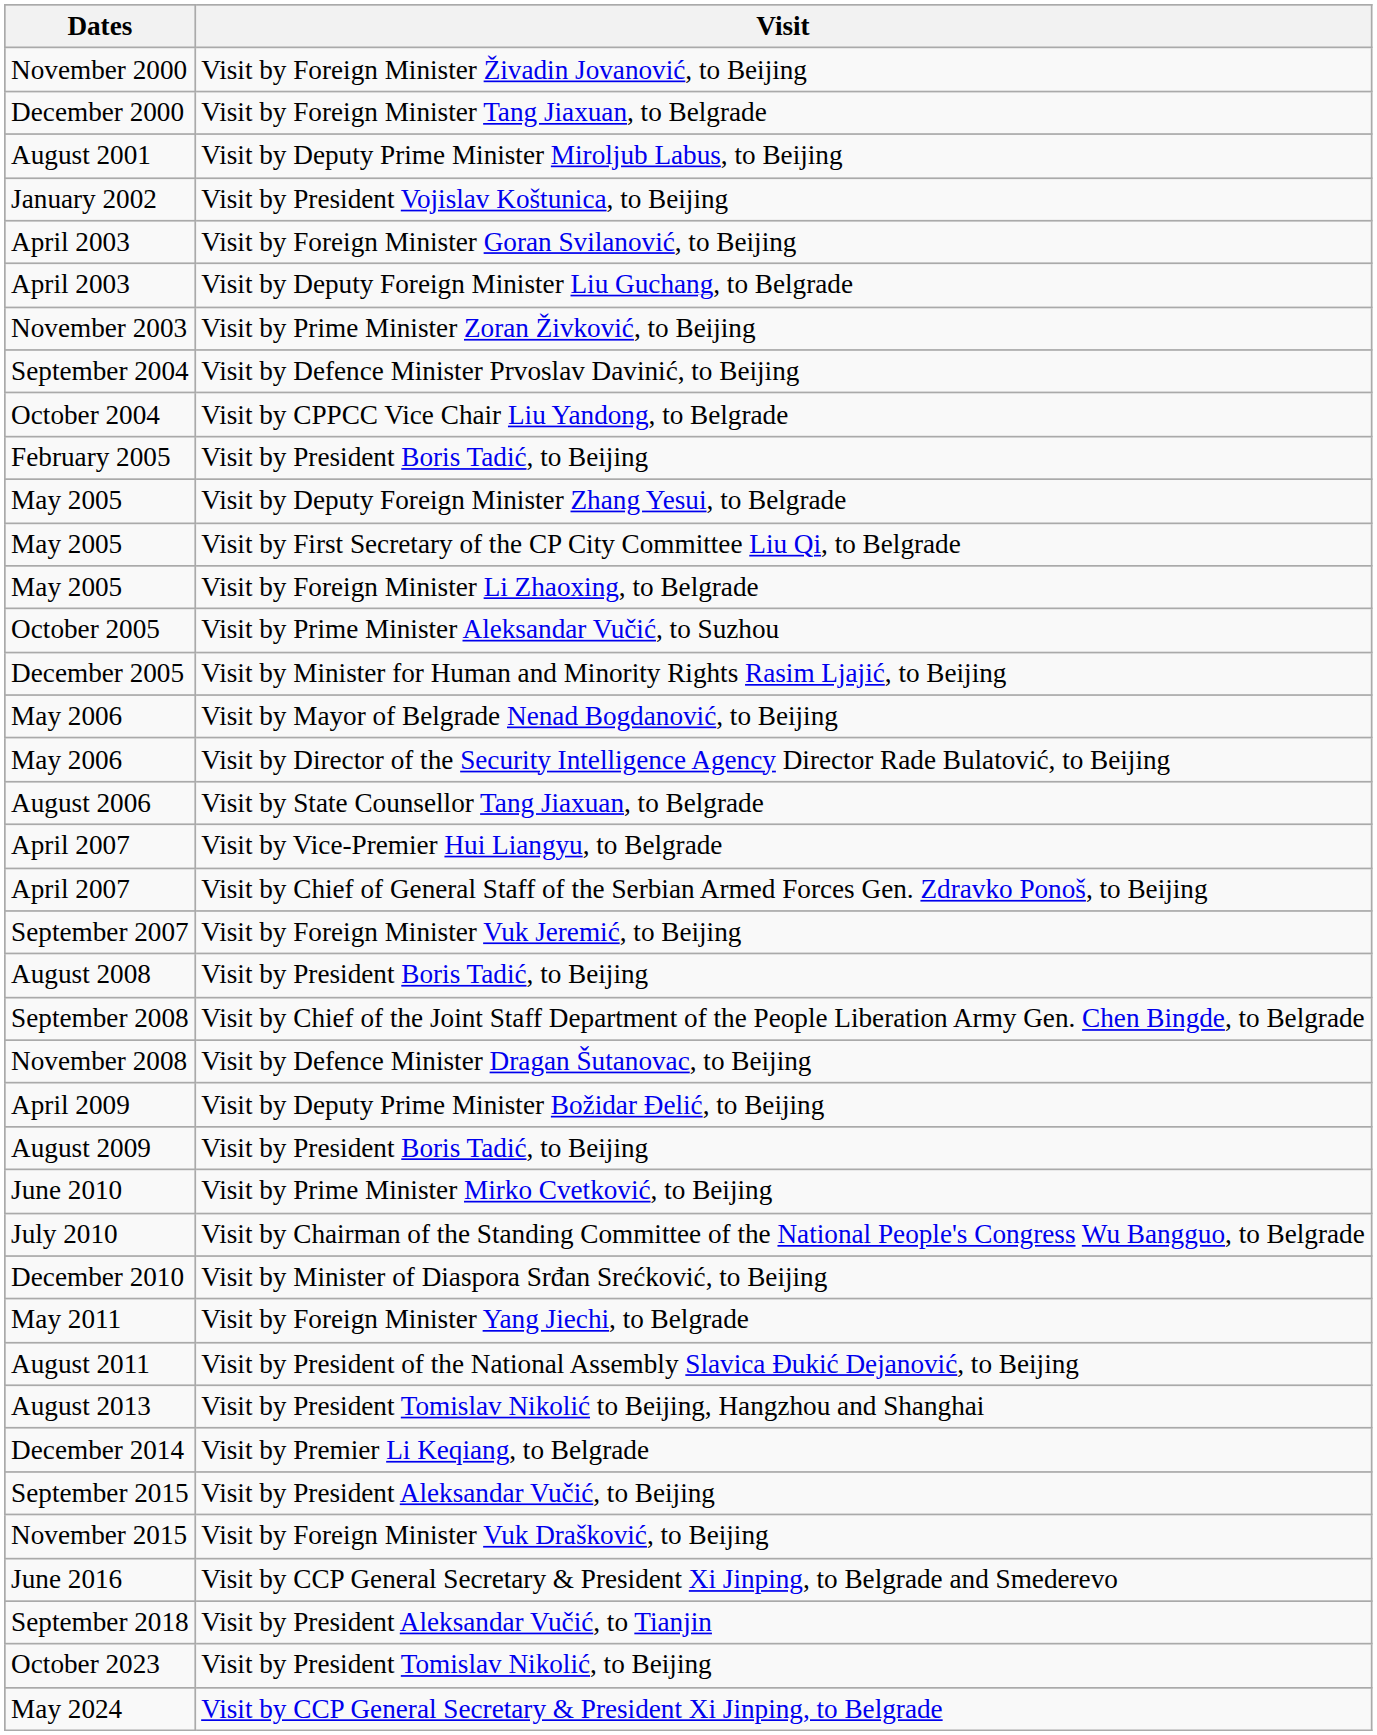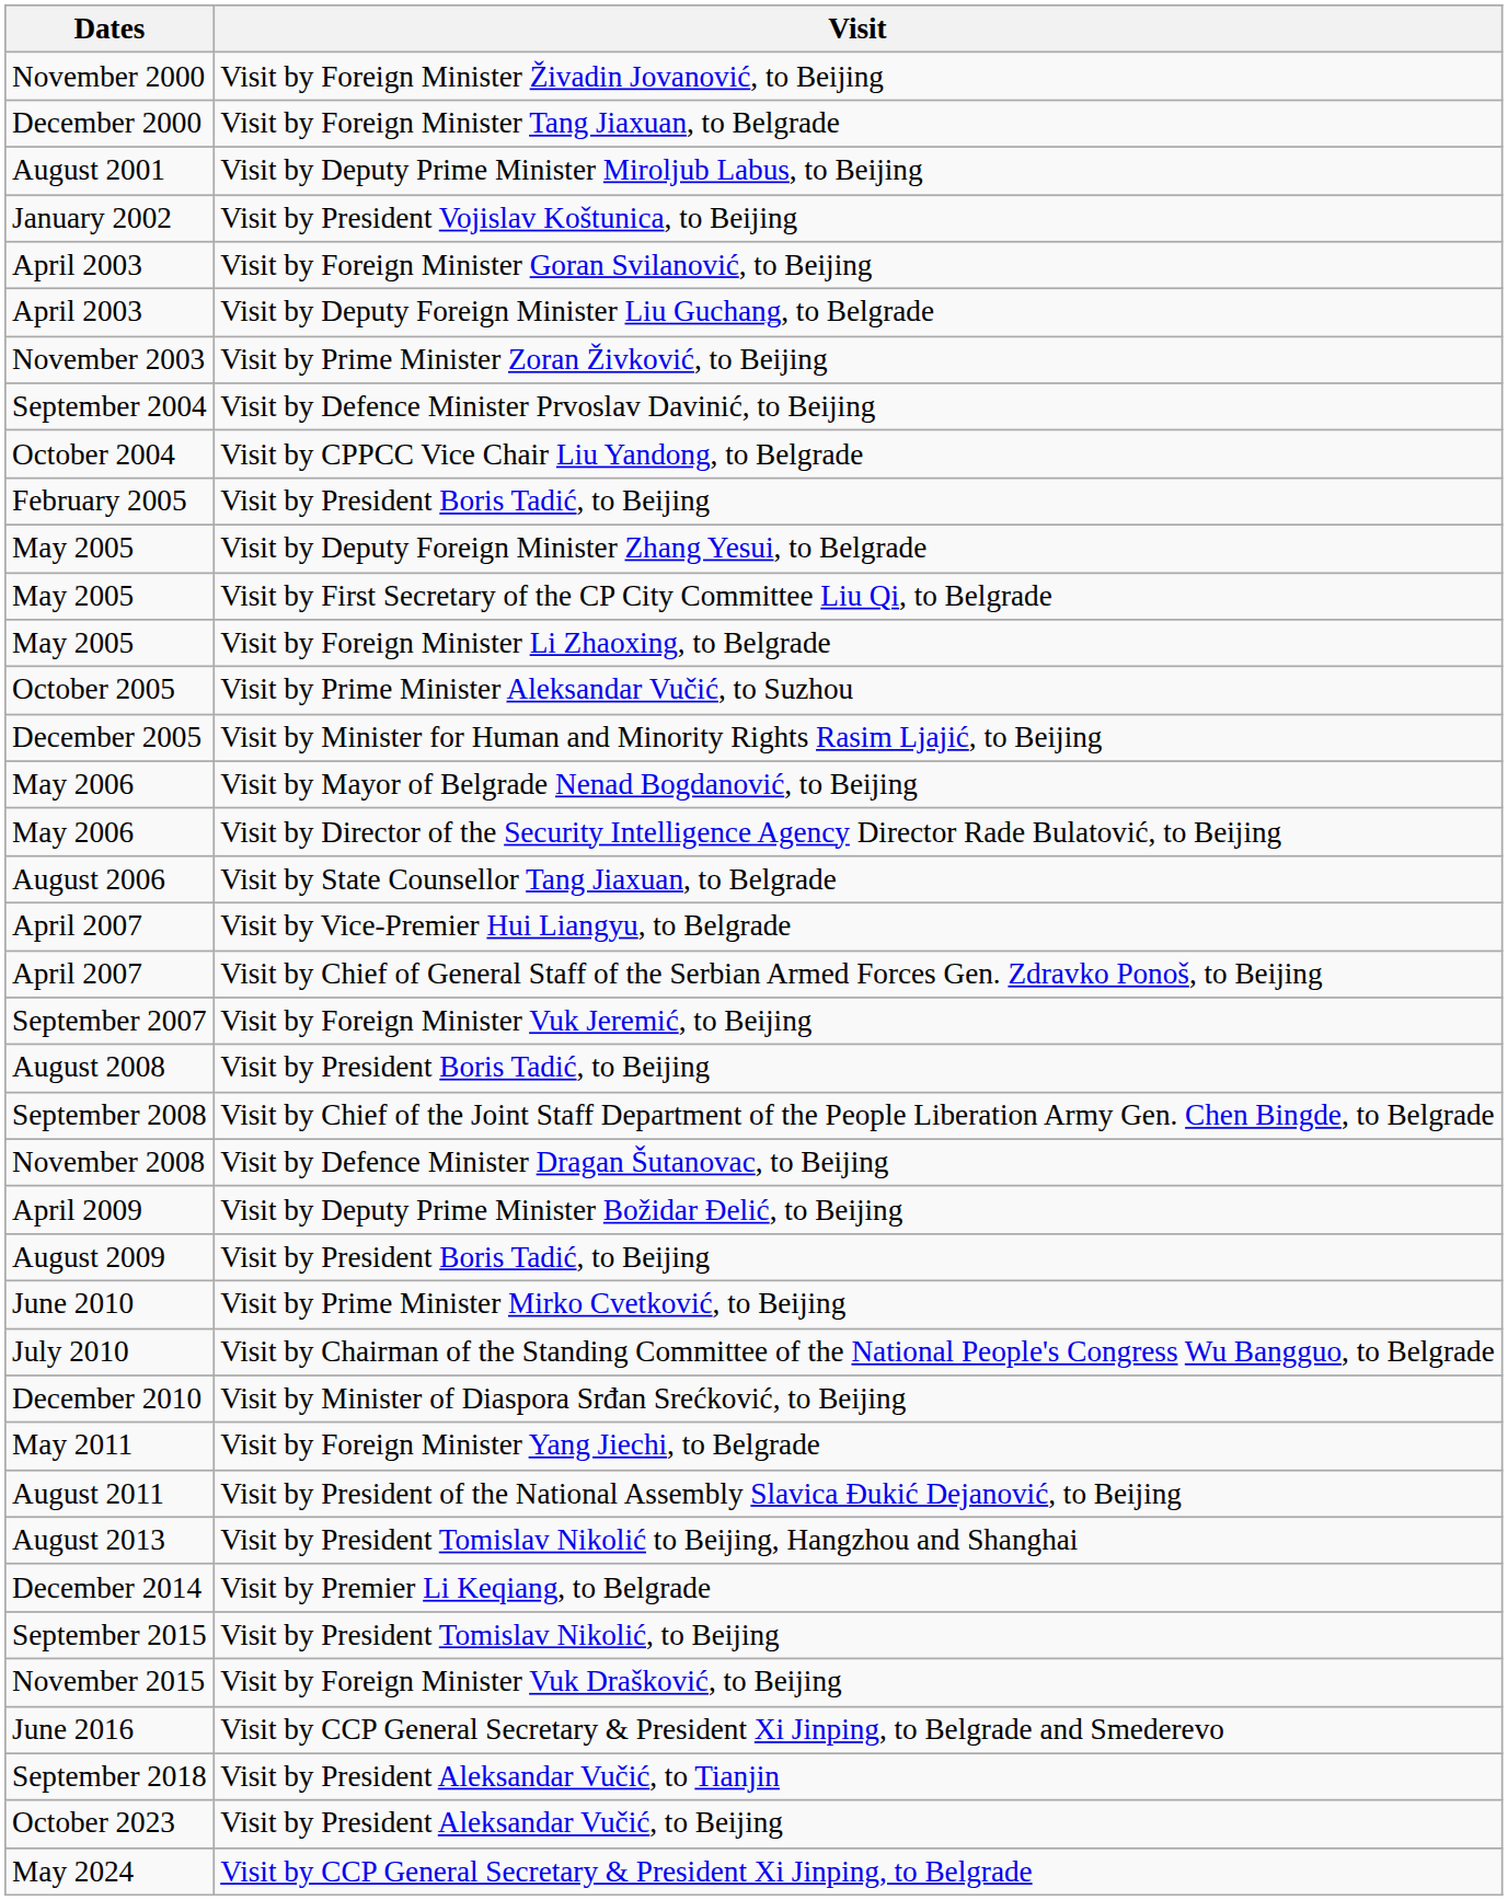row 35 | Visit: Visit by President Aleksandar Vučić, to Beijing -> Visit by President Tomislav Nikolić, to Beijing
row 39 | Visit: Visit by President Tomislav Nikolić, to Beijing -> Visit by President Aleksandar Vučić, to Beijing
